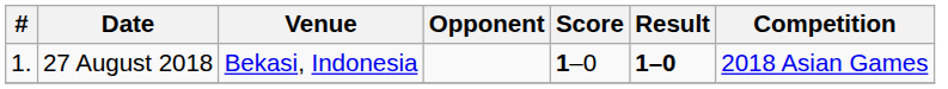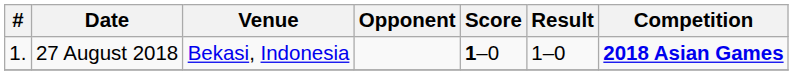27 August 2018 | Result: bold -> normal
27 August 2018 | Competition: normal -> bold
